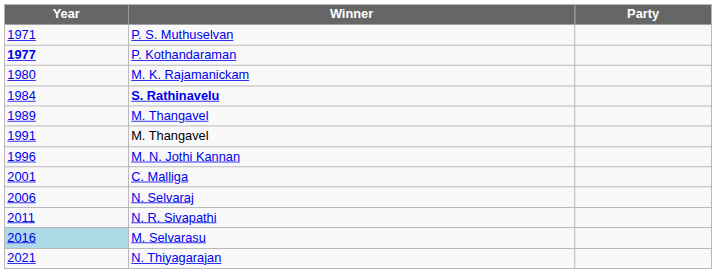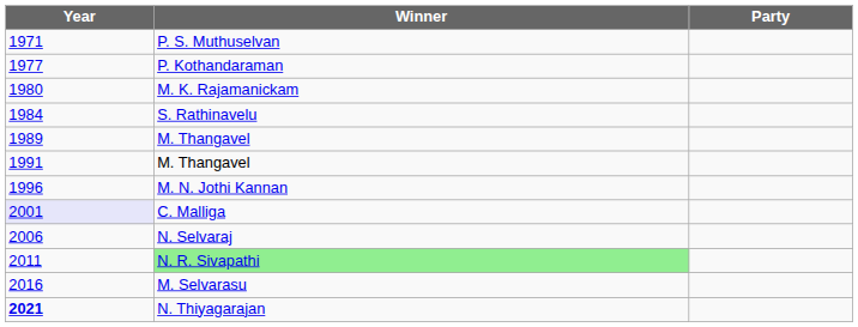P. Kothandaraman | Year: bold -> normal
S. Rathinavelu | Winner: bold -> normal
C. Malliga | Year: no background -> lavender background
N. R. Sivapathi | Winner: no background -> lightgreen background
M. Selvarasu | Year: lightblue background -> no background
N. Thiyagarajan | Year: normal -> bold
